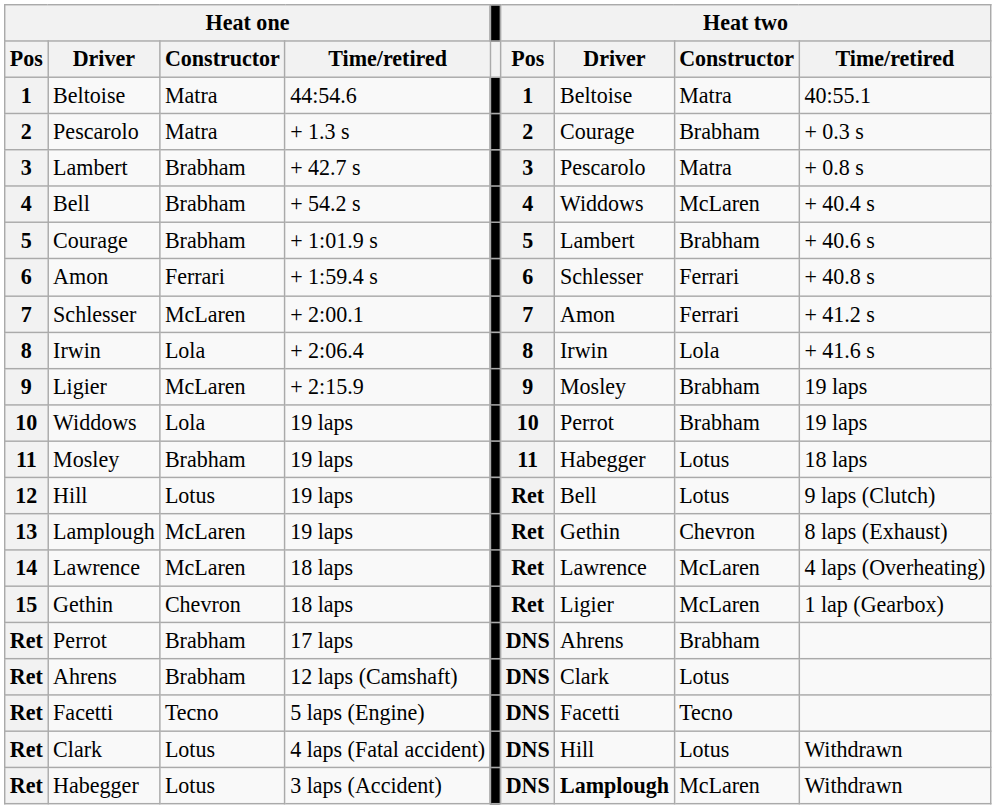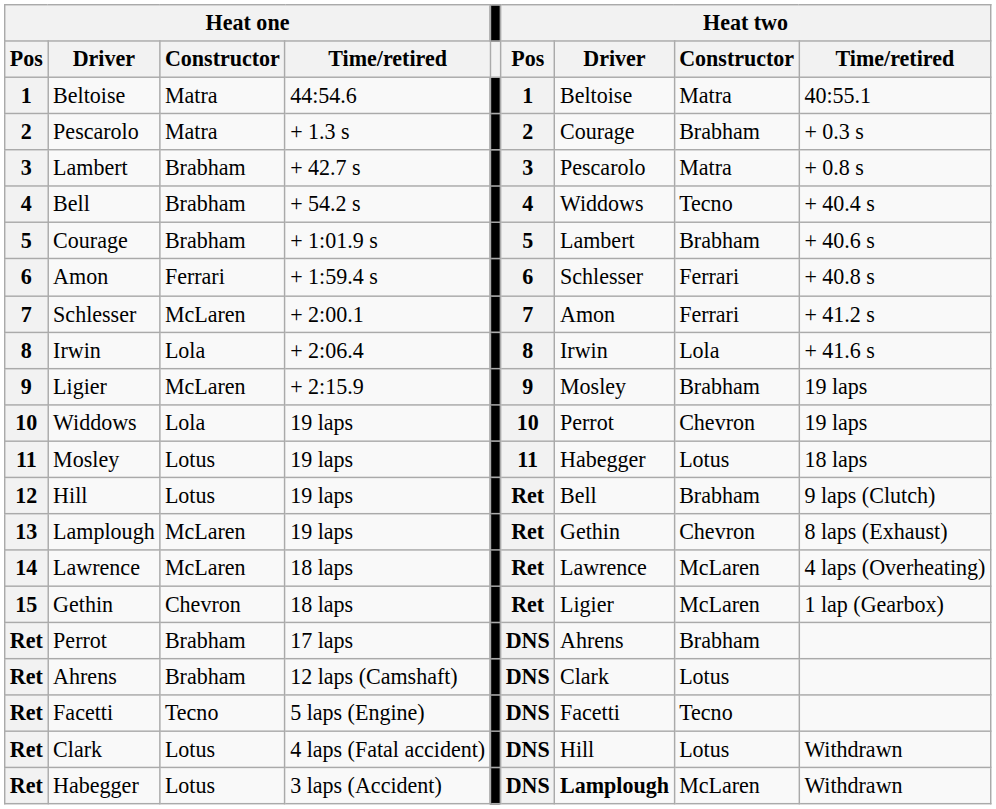row 6 | Heat two / Constructor: McLaren -> Tecno
row 12 | Heat two / Constructor: Brabham -> Chevron
row 13 | Heat one / Constructor: Brabham -> Lotus
row 14 | Heat two / Constructor: Lotus -> Brabham
